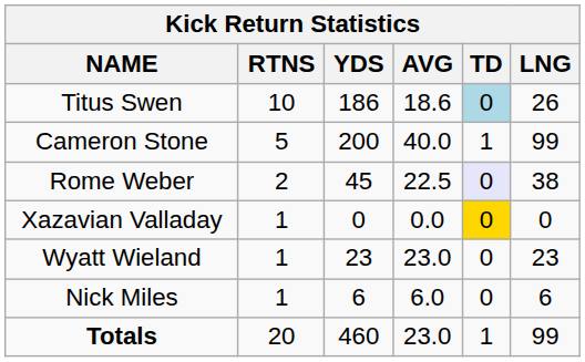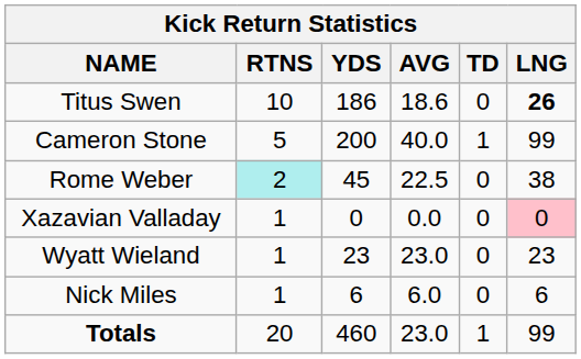Titus Swen | TD: lightblue background -> no background
Titus Swen | LNG: normal -> bold
Rome Weber | RTNS: no background -> paleturquoise background
Rome Weber | TD: lavender background -> no background
Xazavian Valladay | TD: gold background -> no background
Xazavian Valladay | LNG: no background -> pink background
